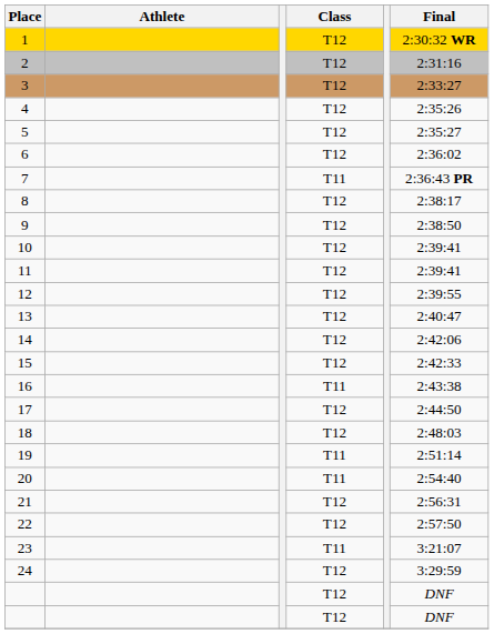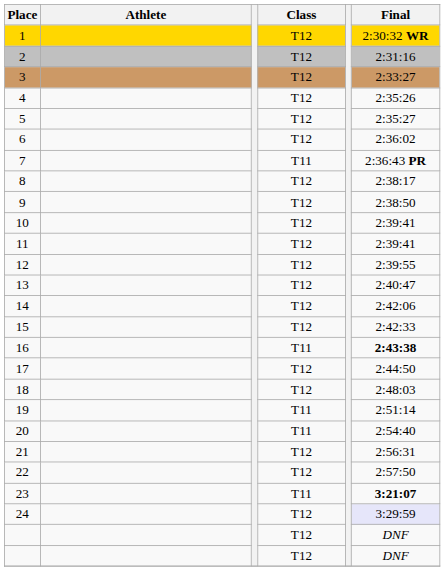16 | Final: normal -> bold
23 | Final: normal -> bold
24 | Final: no background -> lavender background
